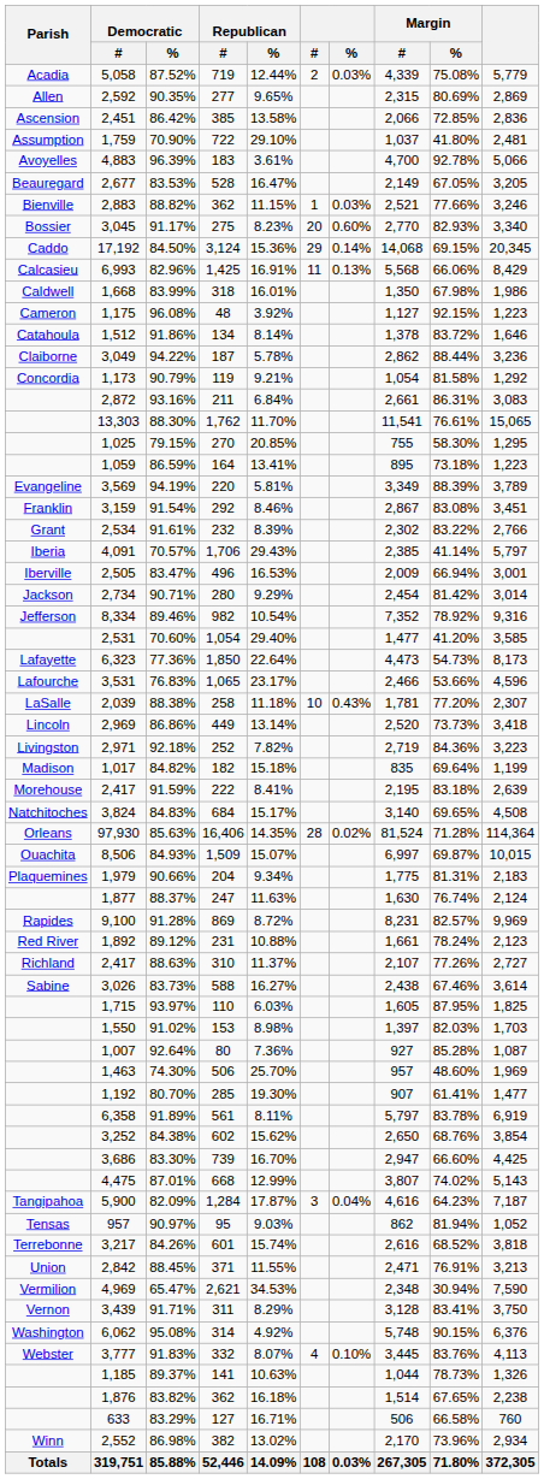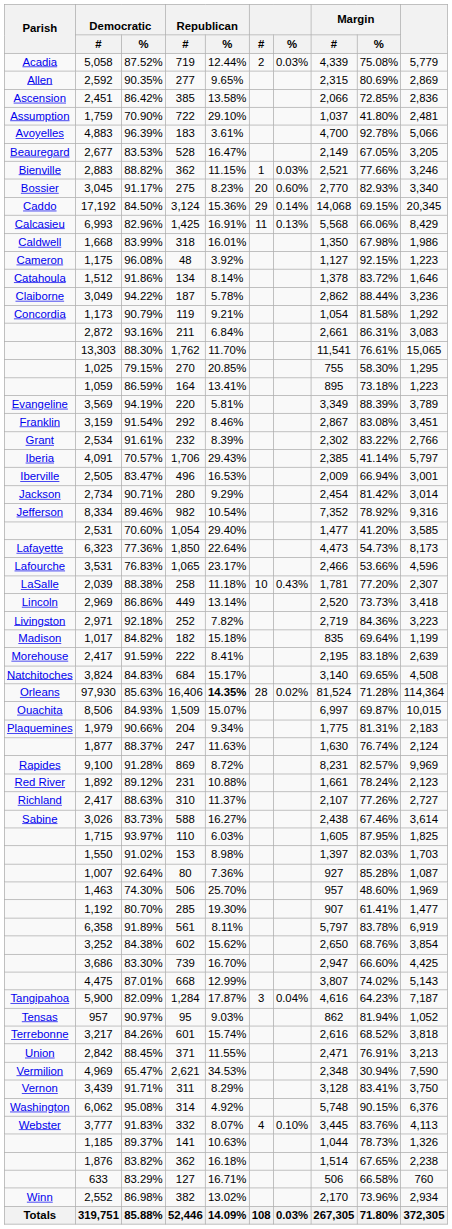85.63% | Republican / %: normal -> bold
